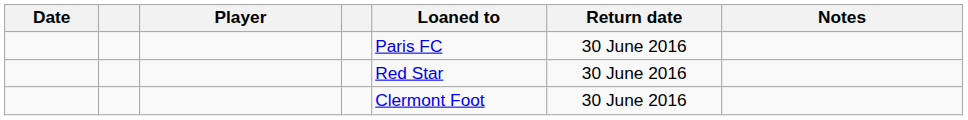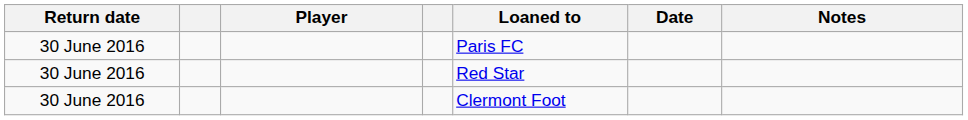columns swapped: Date <-> Return date
